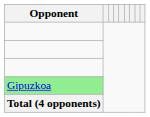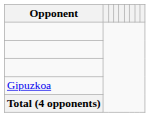Gipuzkoa | Opponent: lightgreen background -> no background
